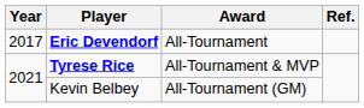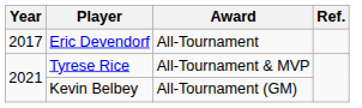row 2 | Player: bold -> normal
row 3 | Player: bold -> normal
